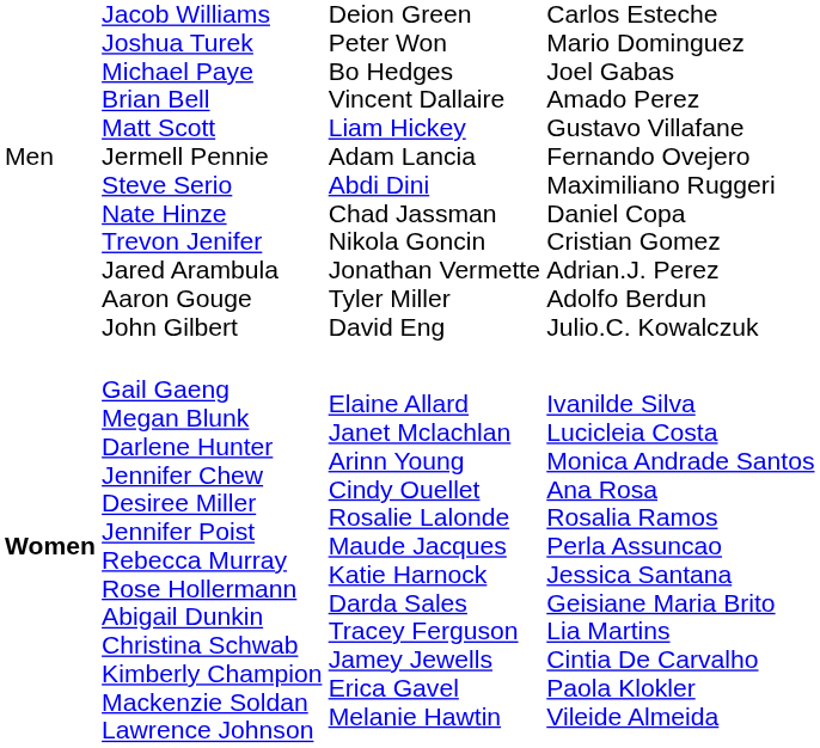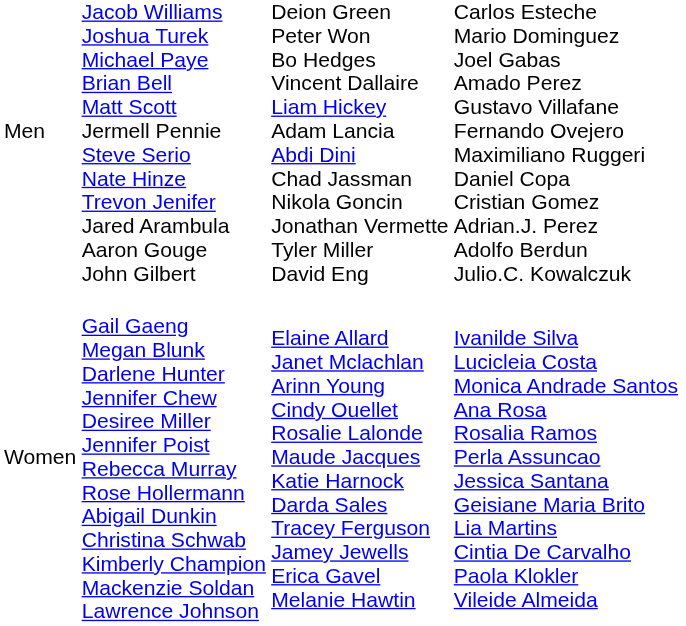Women | column 1: bold -> normal
